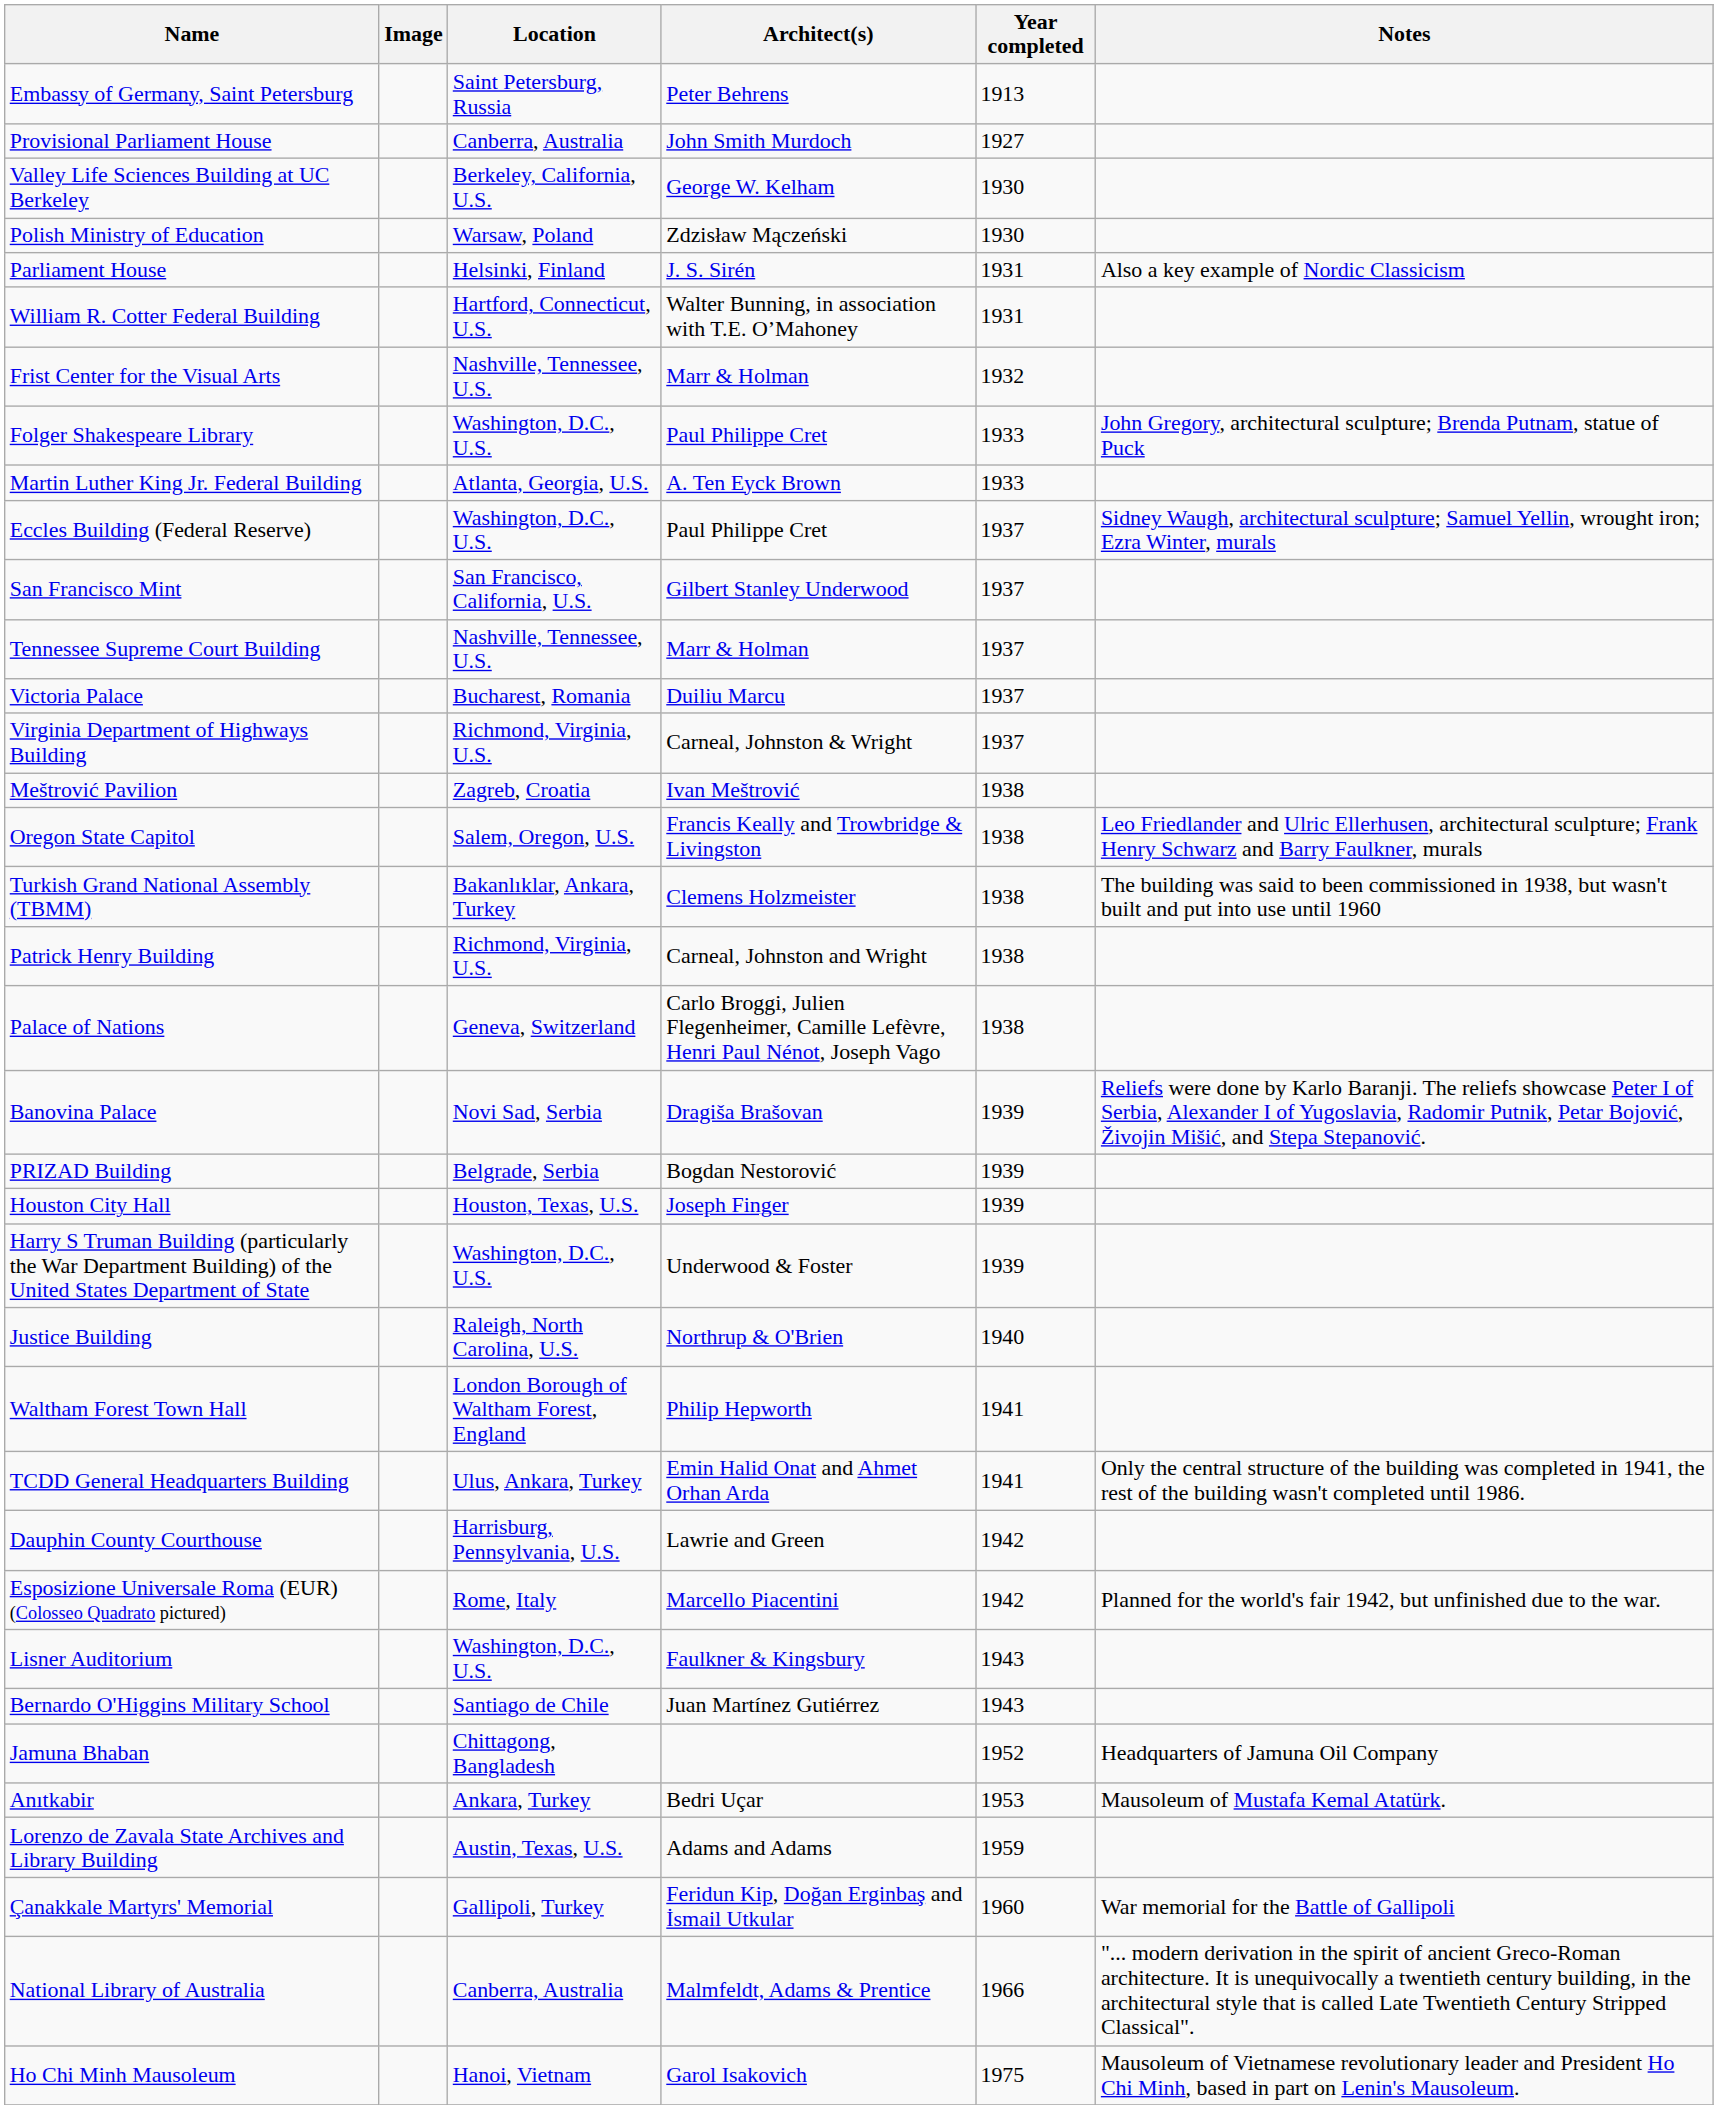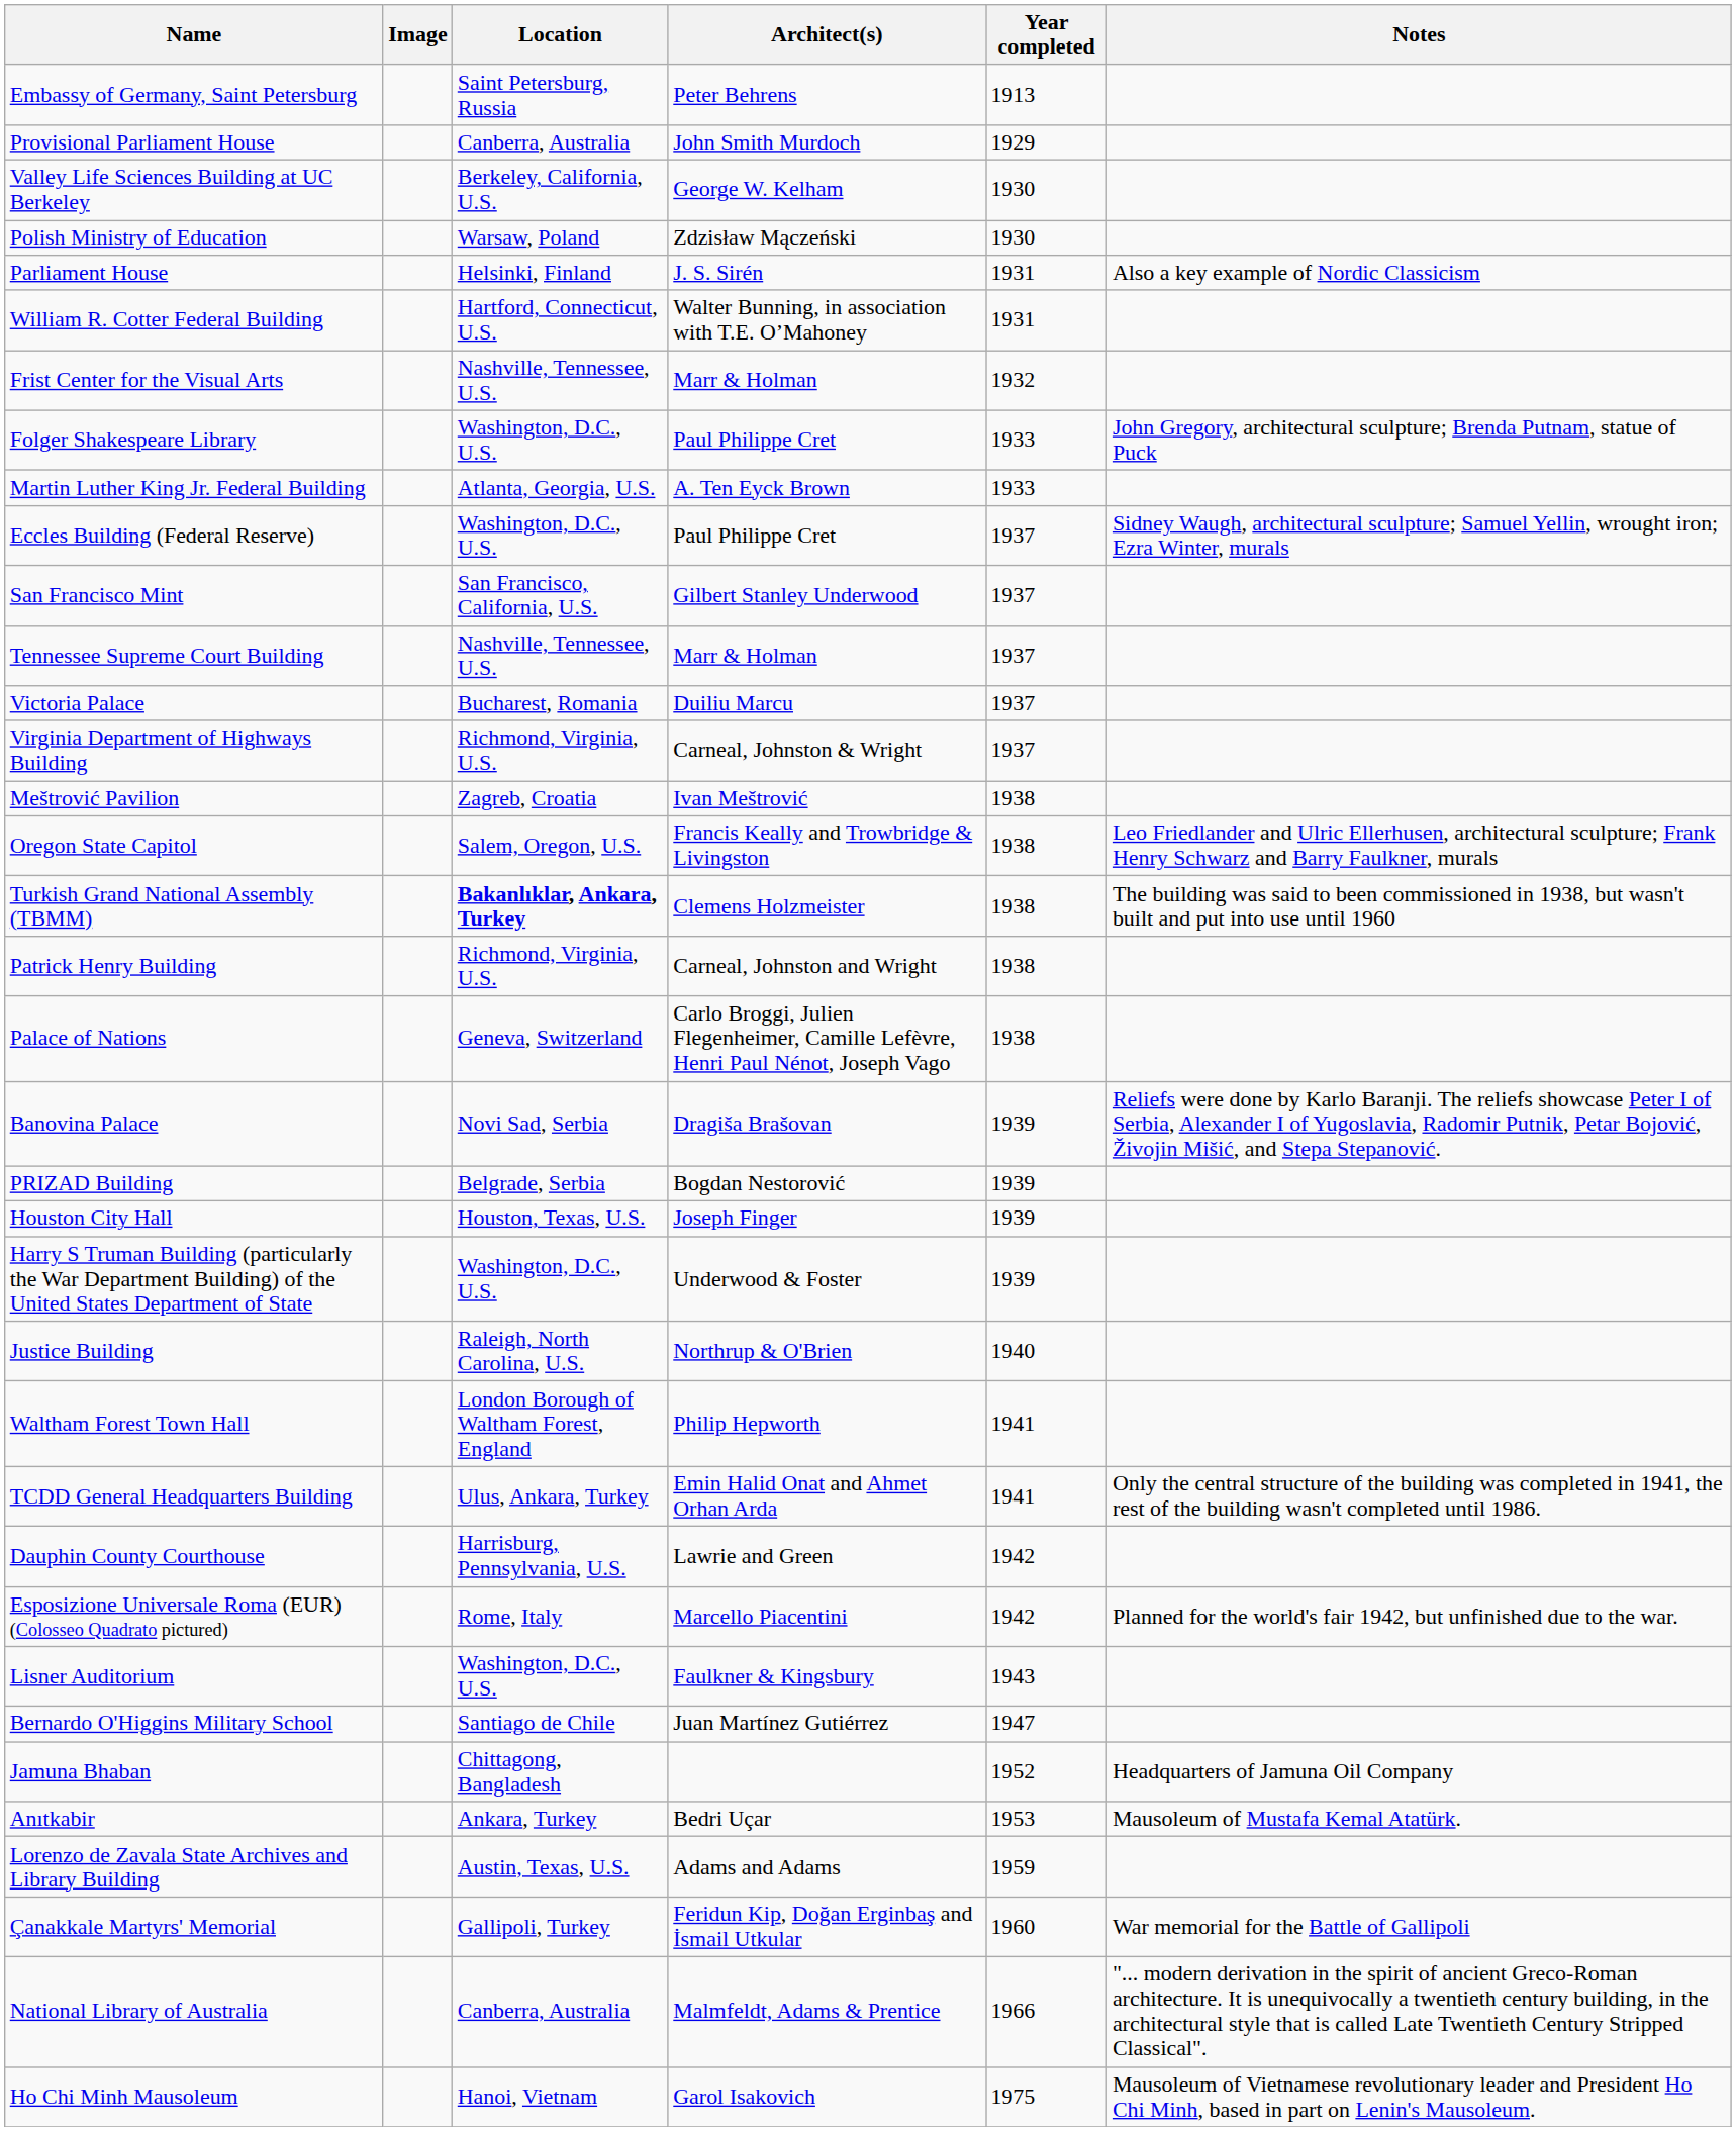Provisional Parliament House | Year completed: 1927 -> 1929
Turkish Grand National Assembly (TBMM) | Location: normal -> bold
Bernardo O'Higgins Military School | Year completed: 1943 -> 1947
